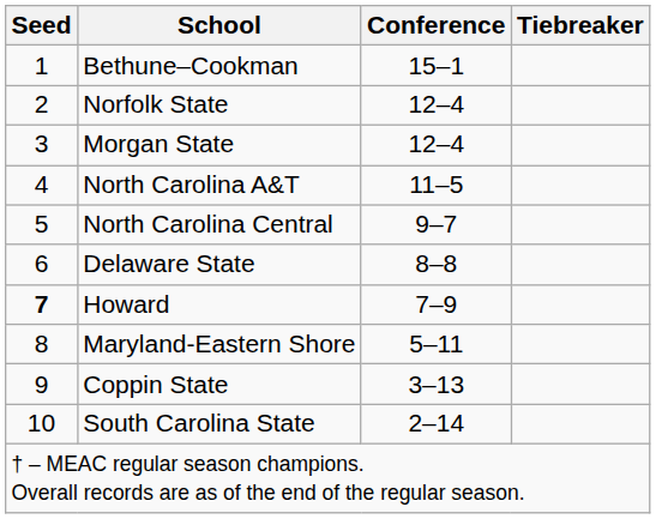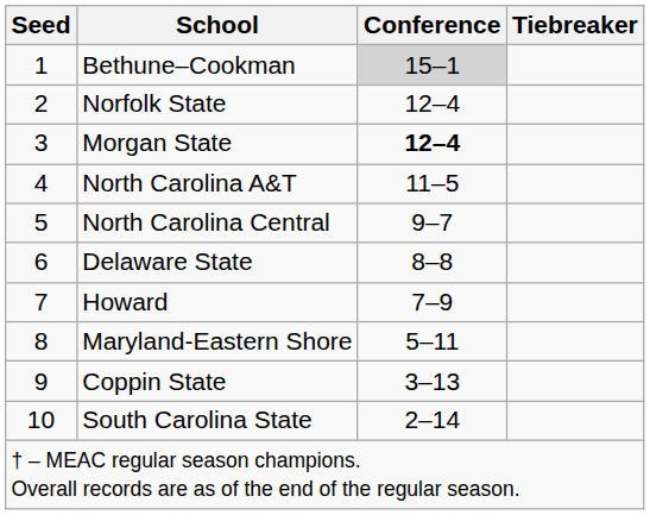Bethune–Cookman | Conference: no background -> lightgrey background
Morgan State | Conference: normal -> bold
Howard | Seed: bold -> normal
